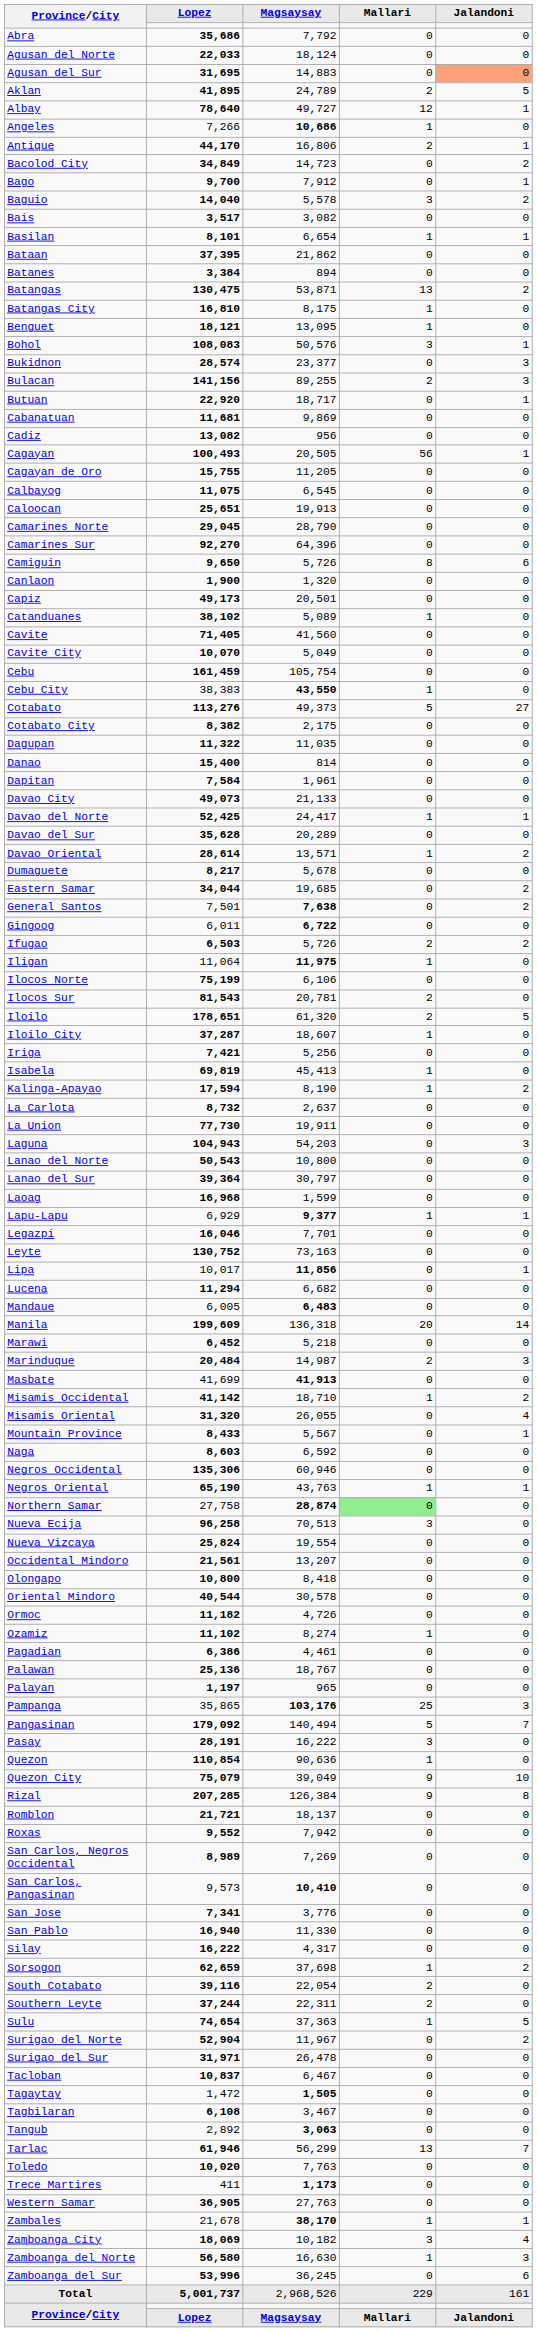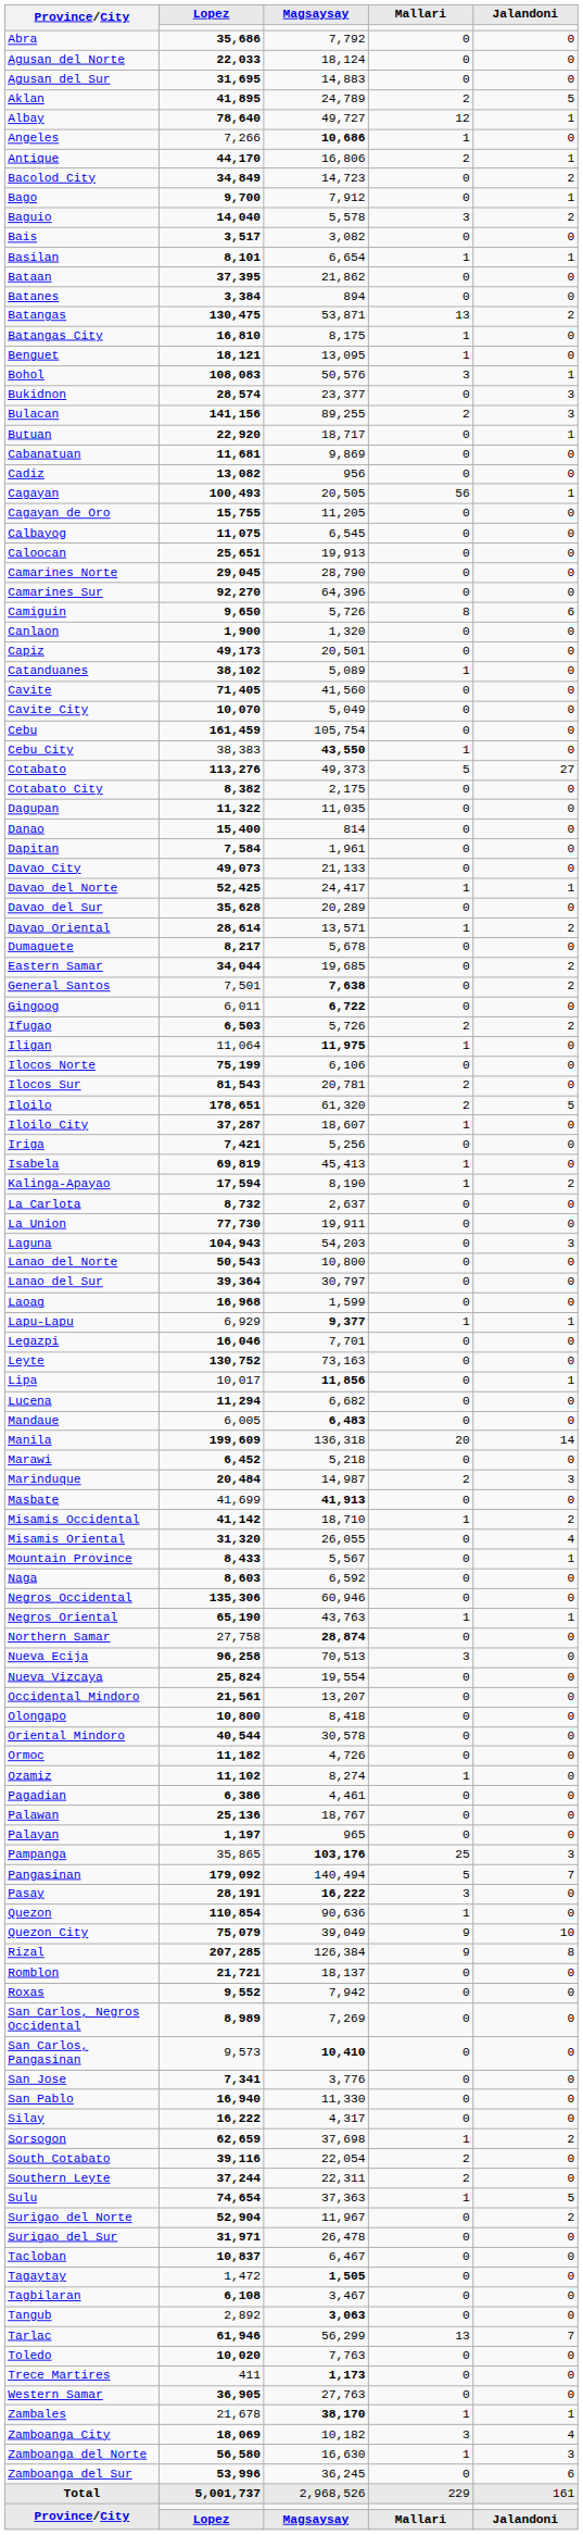Agusan del Sur | Jalandoni: lightsalmon background -> no background
Northern Samar | Mallari: lightgreen background -> no background
Pasay | Magsaysay: normal -> bold
